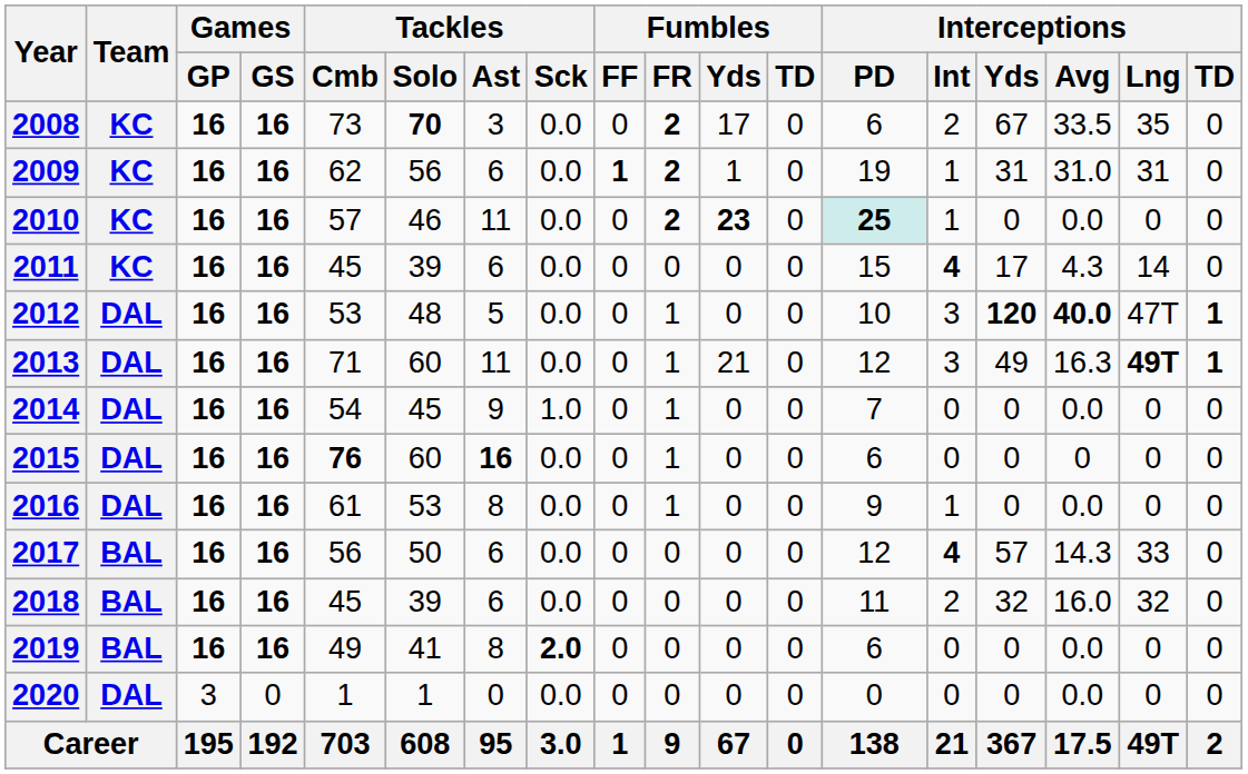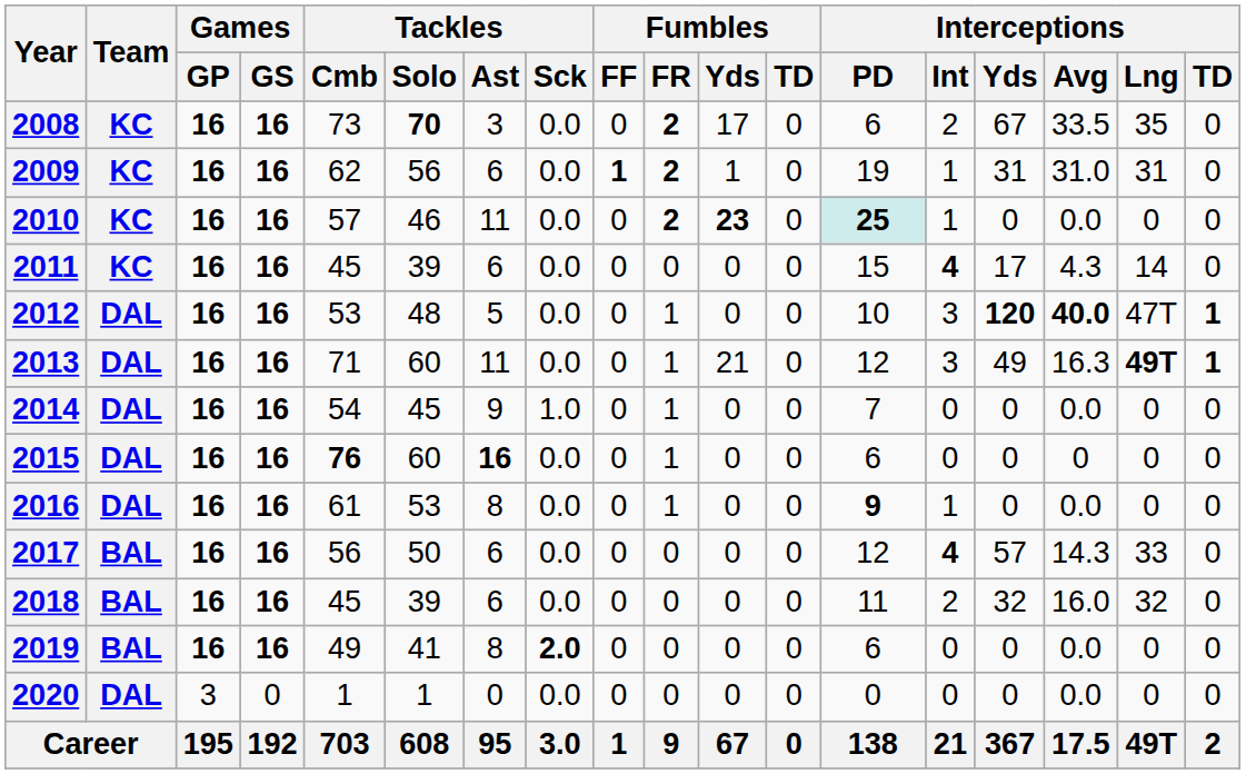2016 | Interceptions / PD: normal -> bold
